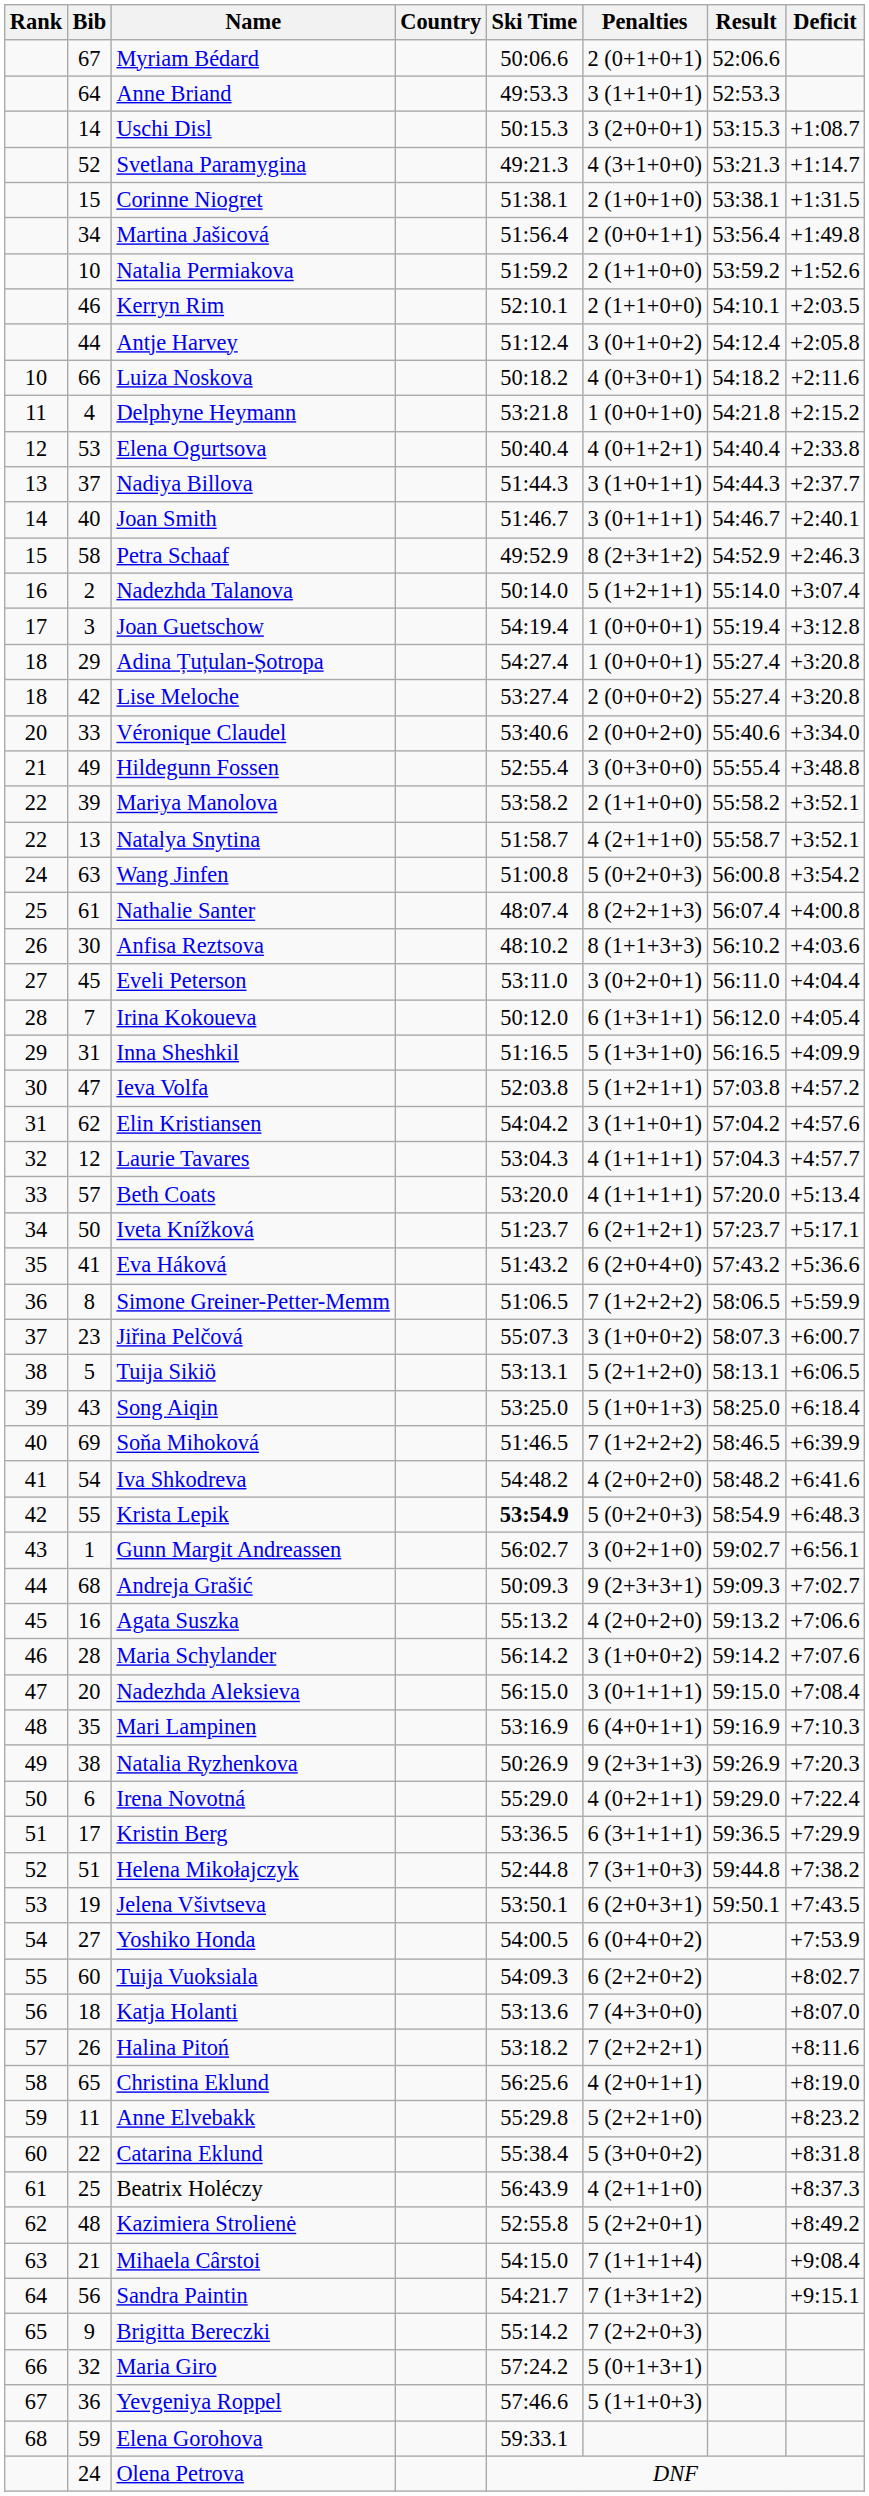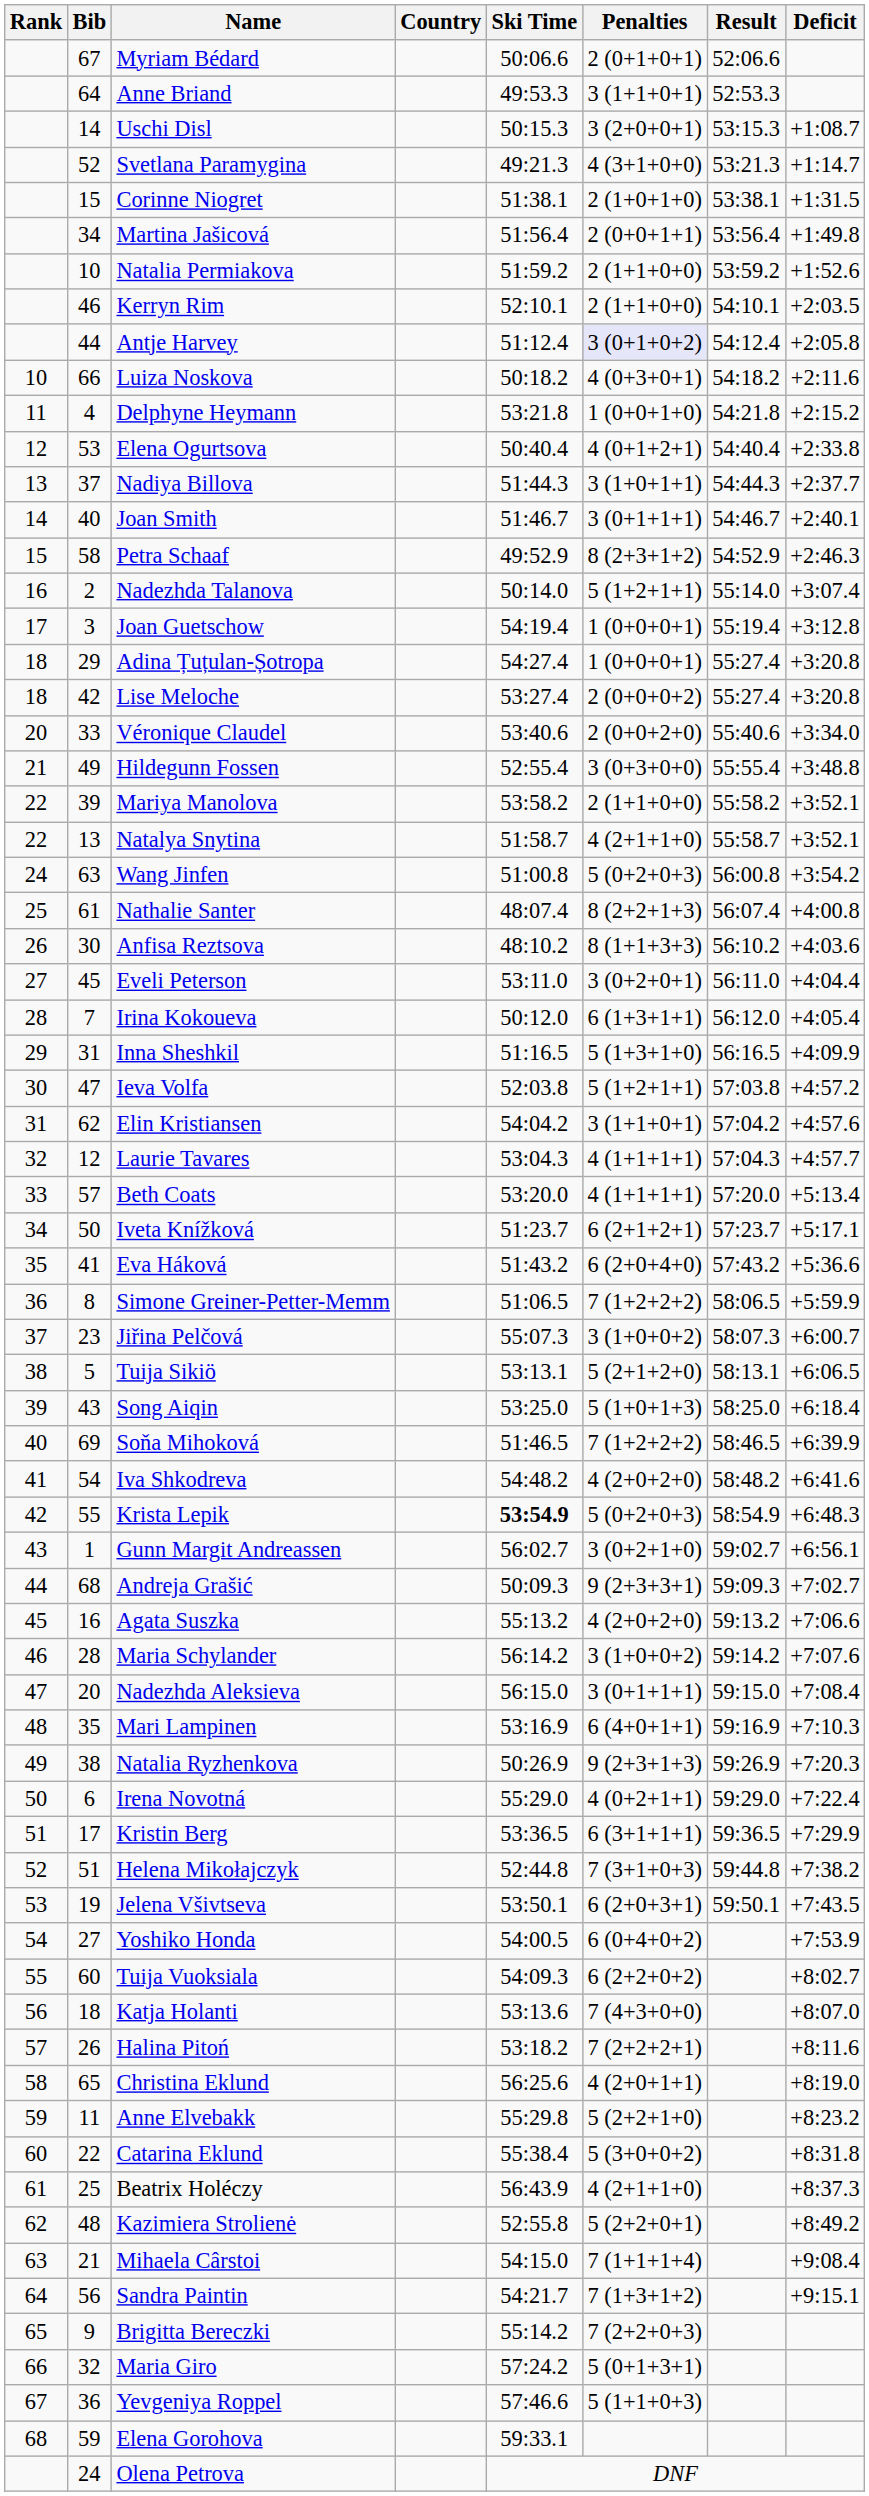Antje Harvey | Penalties: no background -> lavender background
